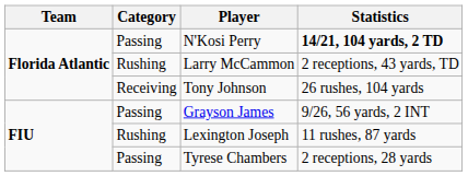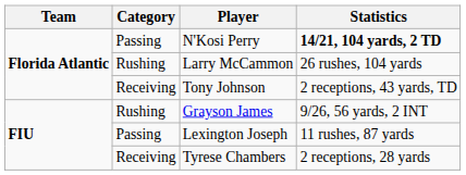Larry McCammon | Statistics: 2 receptions, 43 yards, TD -> 26 rushes, 104 yards
Tony Johnson | Statistics: 26 rushes, 104 yards -> 2 receptions, 43 yards, TD
Grayson James | Category: Passing -> Rushing
Lexington Joseph | Category: Rushing -> Passing
Tyrese Chambers | Category: Passing -> Receiving
